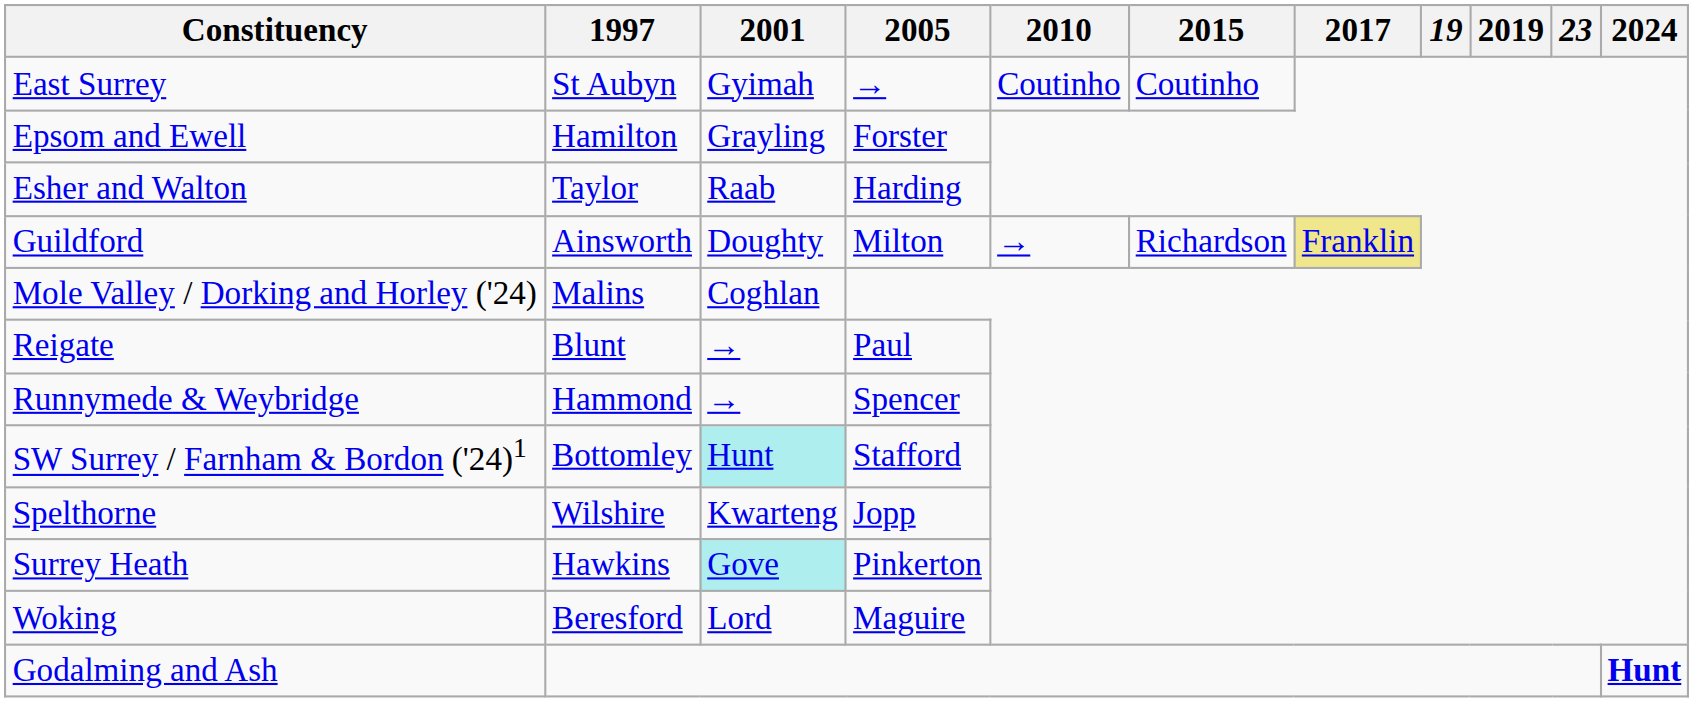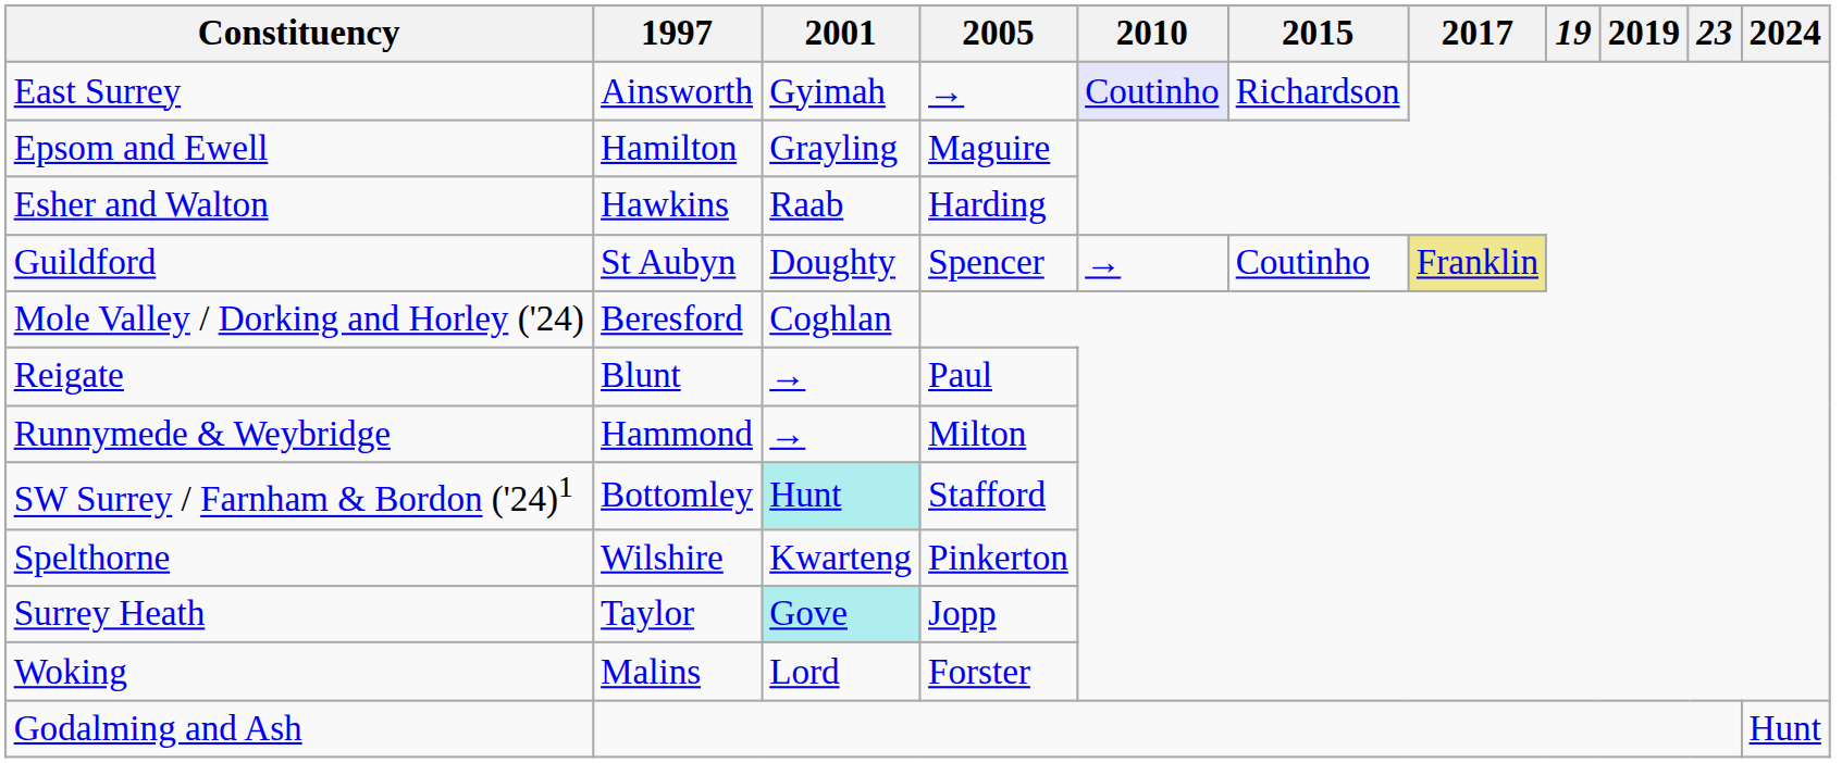East Surrey | 1997: St Aubyn -> Ainsworth
East Surrey | 2010: no background -> lavender background
East Surrey | 2015: Coutinho -> Richardson
Epsom and Ewell | 2005: Forster -> Maguire
Esher and Walton | 1997: Taylor -> Hawkins
Guildford | 1997: Ainsworth -> St Aubyn
Guildford | 2005: Milton -> Spencer
Guildford | 2015: Richardson -> Coutinho
Mole Valley / Dorking and Horley ('24) | 1997: Malins -> Beresford
Runnymede & Weybridge | 2005: Spencer -> Milton
Spelthorne | 2005: Jopp -> Pinkerton
Surrey Heath | 1997: Hawkins -> Taylor
Surrey Heath | 2005: Pinkerton -> Jopp
Woking | 1997: Beresford -> Malins
Woking | 2005: Maguire -> Forster
Godalming and Ash | 2024: bold -> normal
